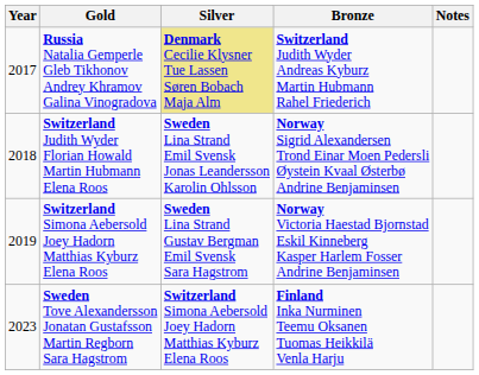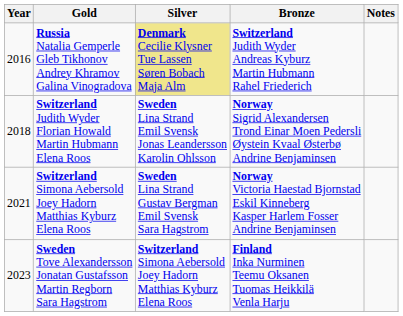row 2 | Year: 2017 -> 2016
row 4 | Year: 2019 -> 2021
